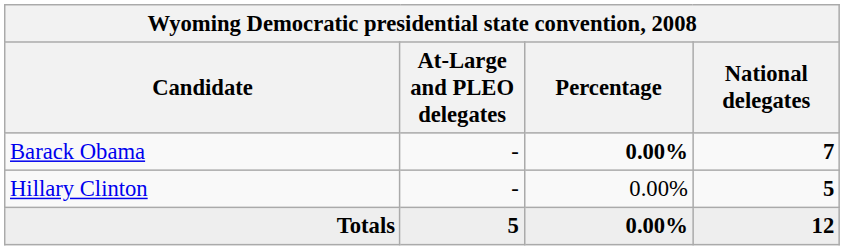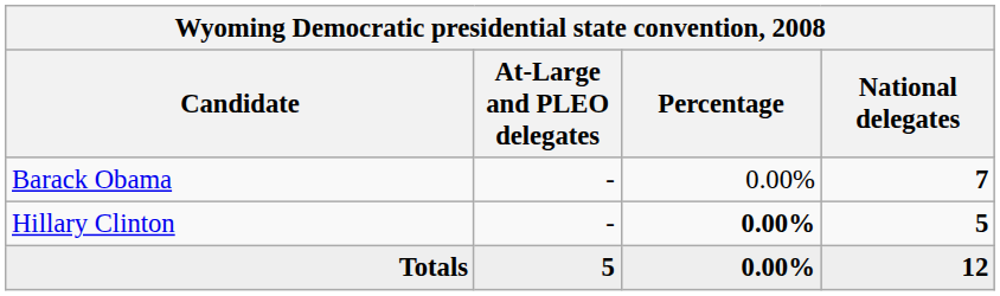Barack Obama | Percentage: bold -> normal
Hillary Clinton | Percentage: normal -> bold
